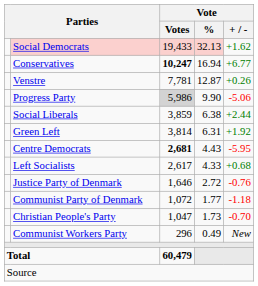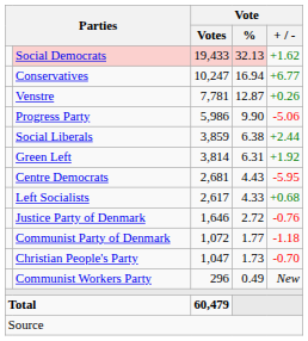Conservatives | Vote / Votes: bold -> normal
Progress Party | Vote / Votes: lightgrey background -> no background
Centre Democrats | Vote / Votes: bold -> normal
